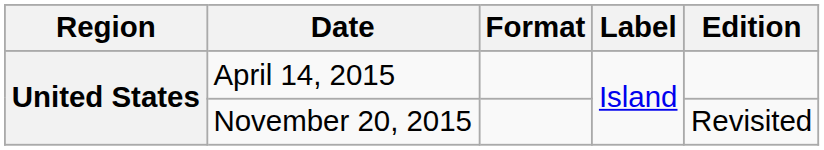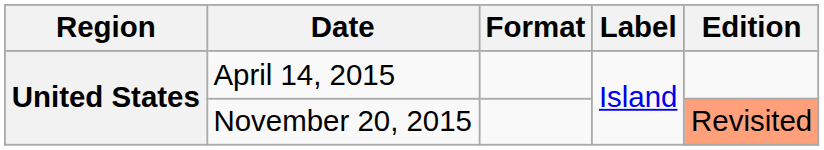November 20, 2015 | Edition: no background -> lightsalmon background
